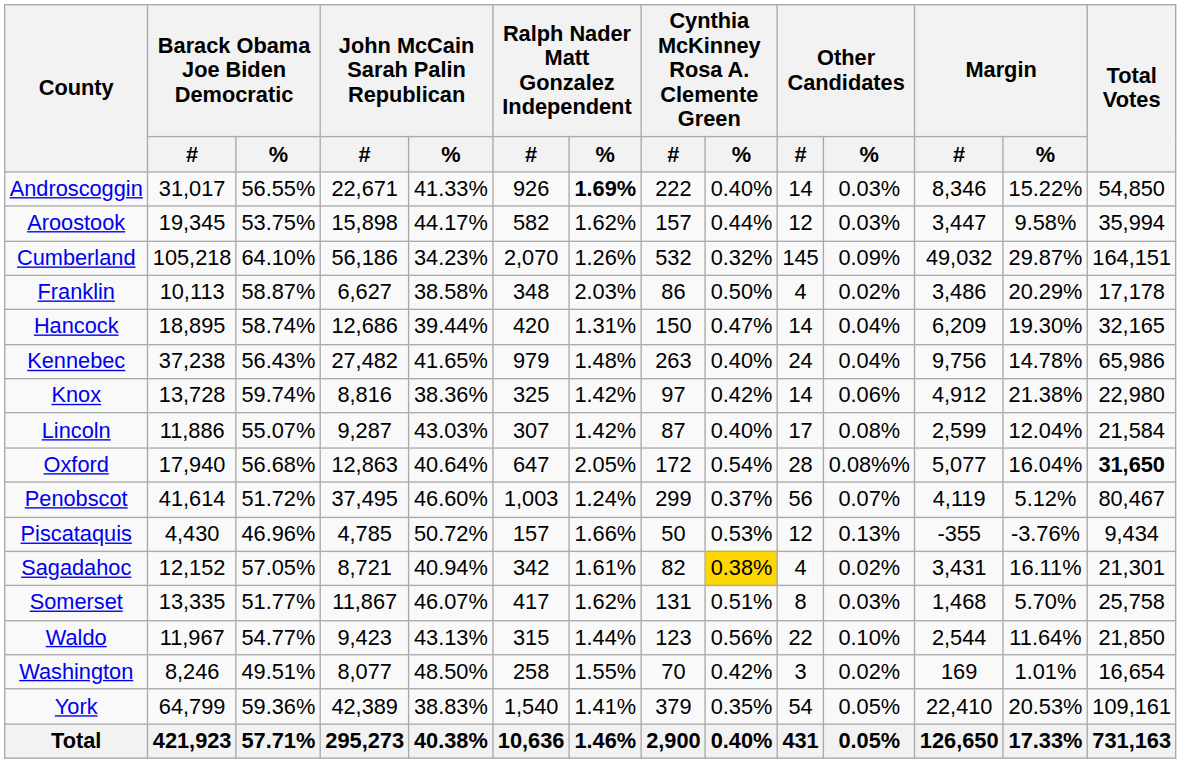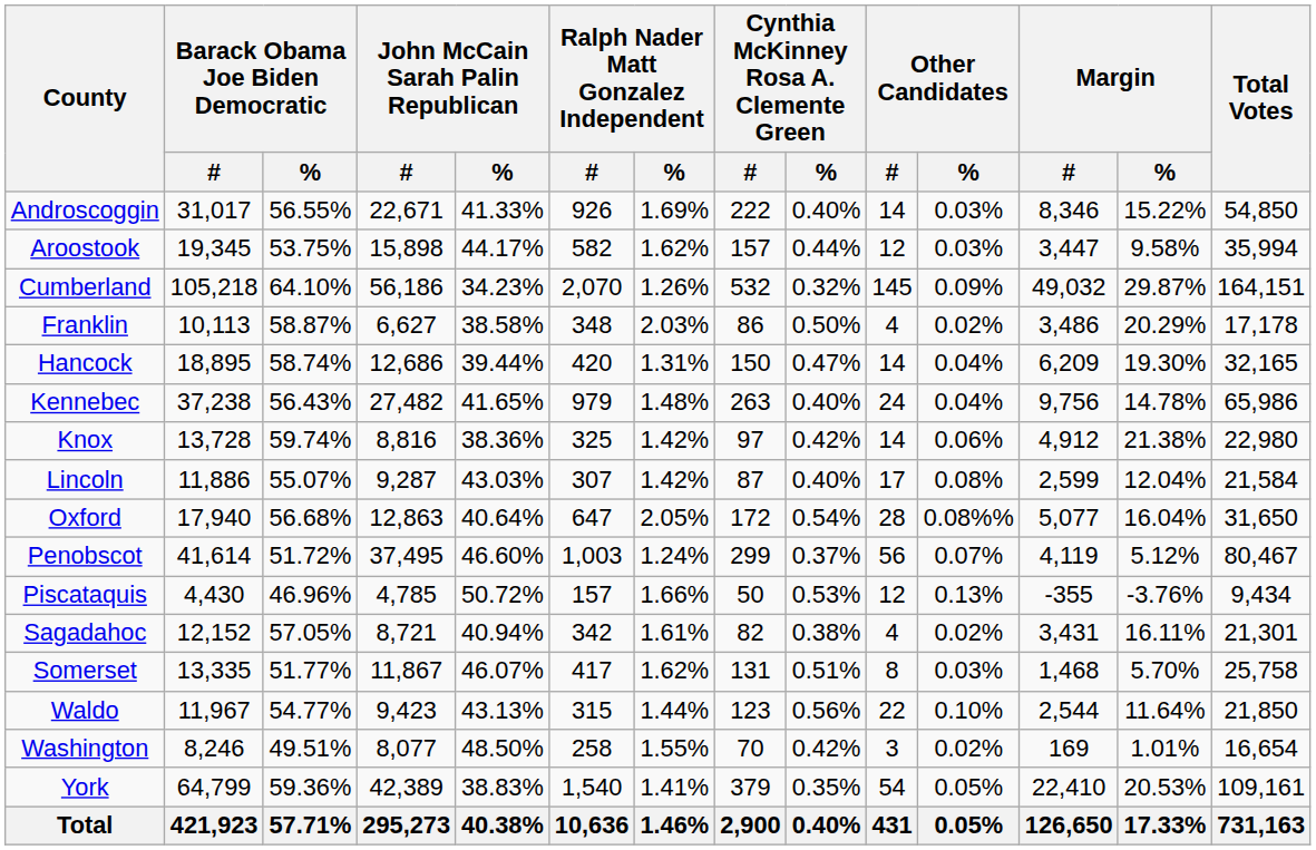Androscoggin | Ralph Nader Matt Gonzalez Independent / %: bold -> normal
Oxford | Total Votes: bold -> normal
Sagadahoc | Cynthia McKinney Rosa A. Clemente Green / %: gold background -> no background
